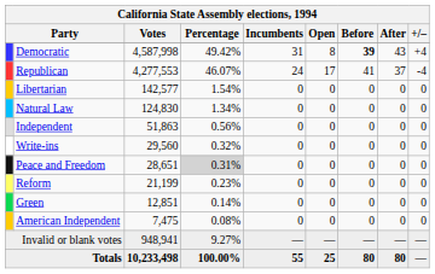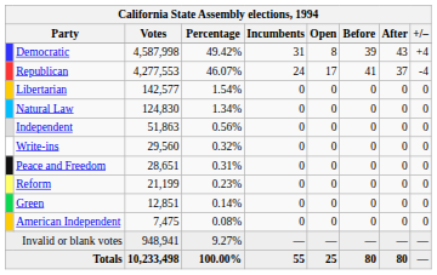Democratic | Before: bold -> normal
Peace and Freedom | Percentage: lightgrey background -> no background
